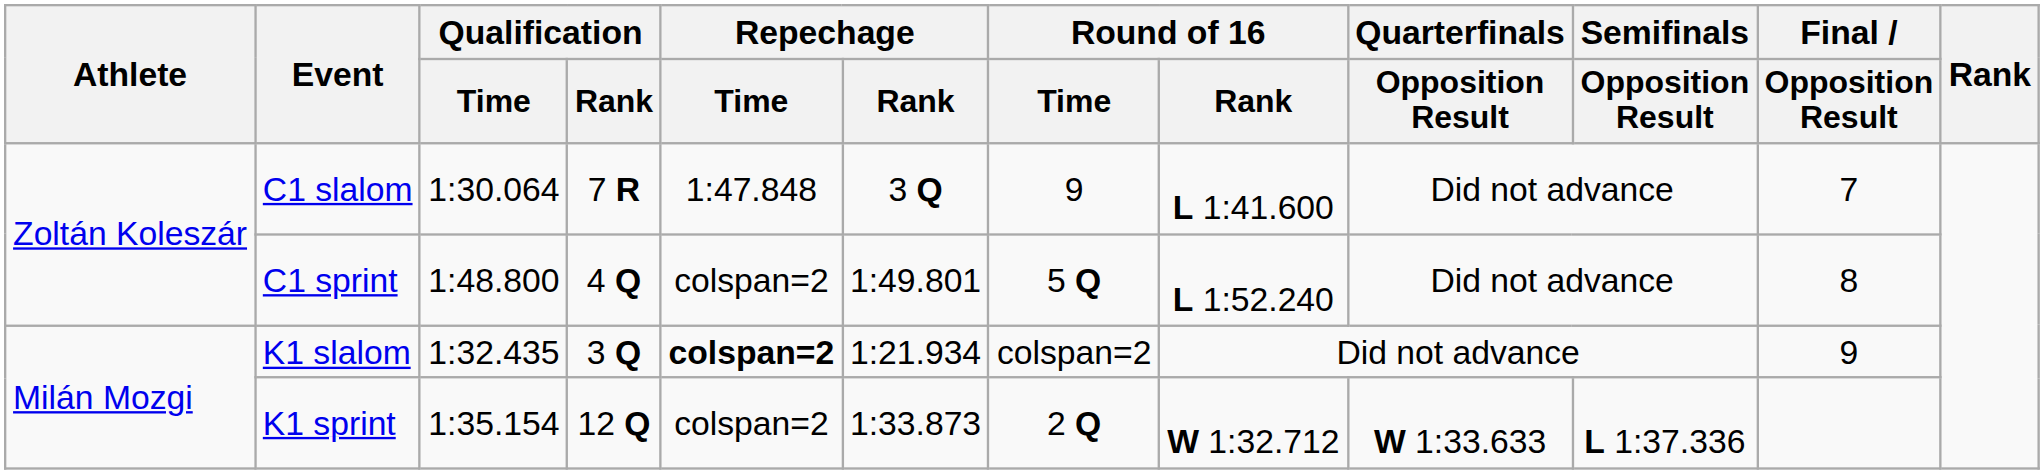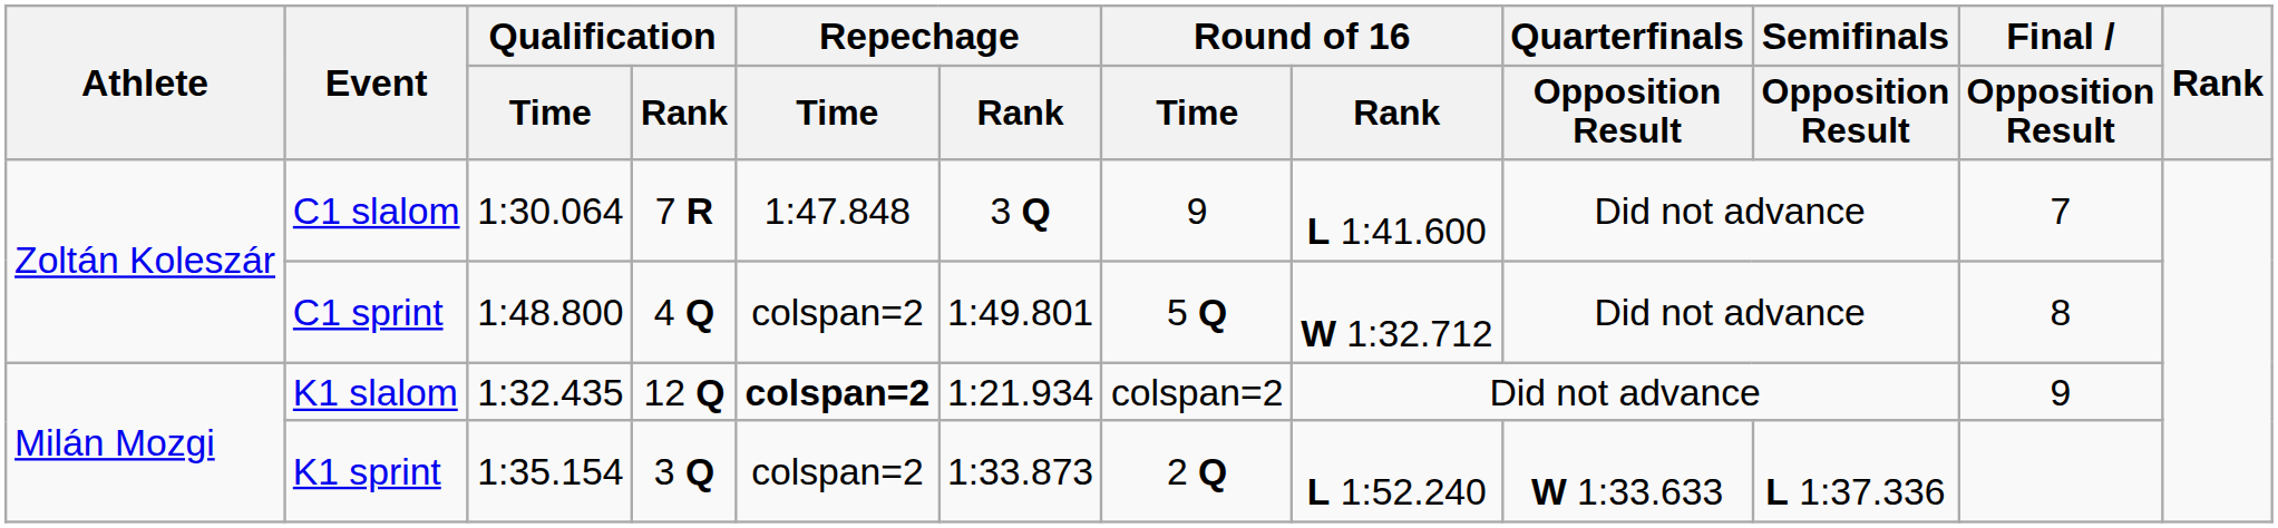C1 sprint | Round of 16 / Rank: L 1:52.240 -> W 1:32.712
K1 slalom | Qualification / Rank: 3 Q -> 12 Q
K1 sprint | Qualification / Rank: 12 Q -> 3 Q
K1 sprint | Round of 16 / Rank: W 1:32.712 -> L 1:52.240
